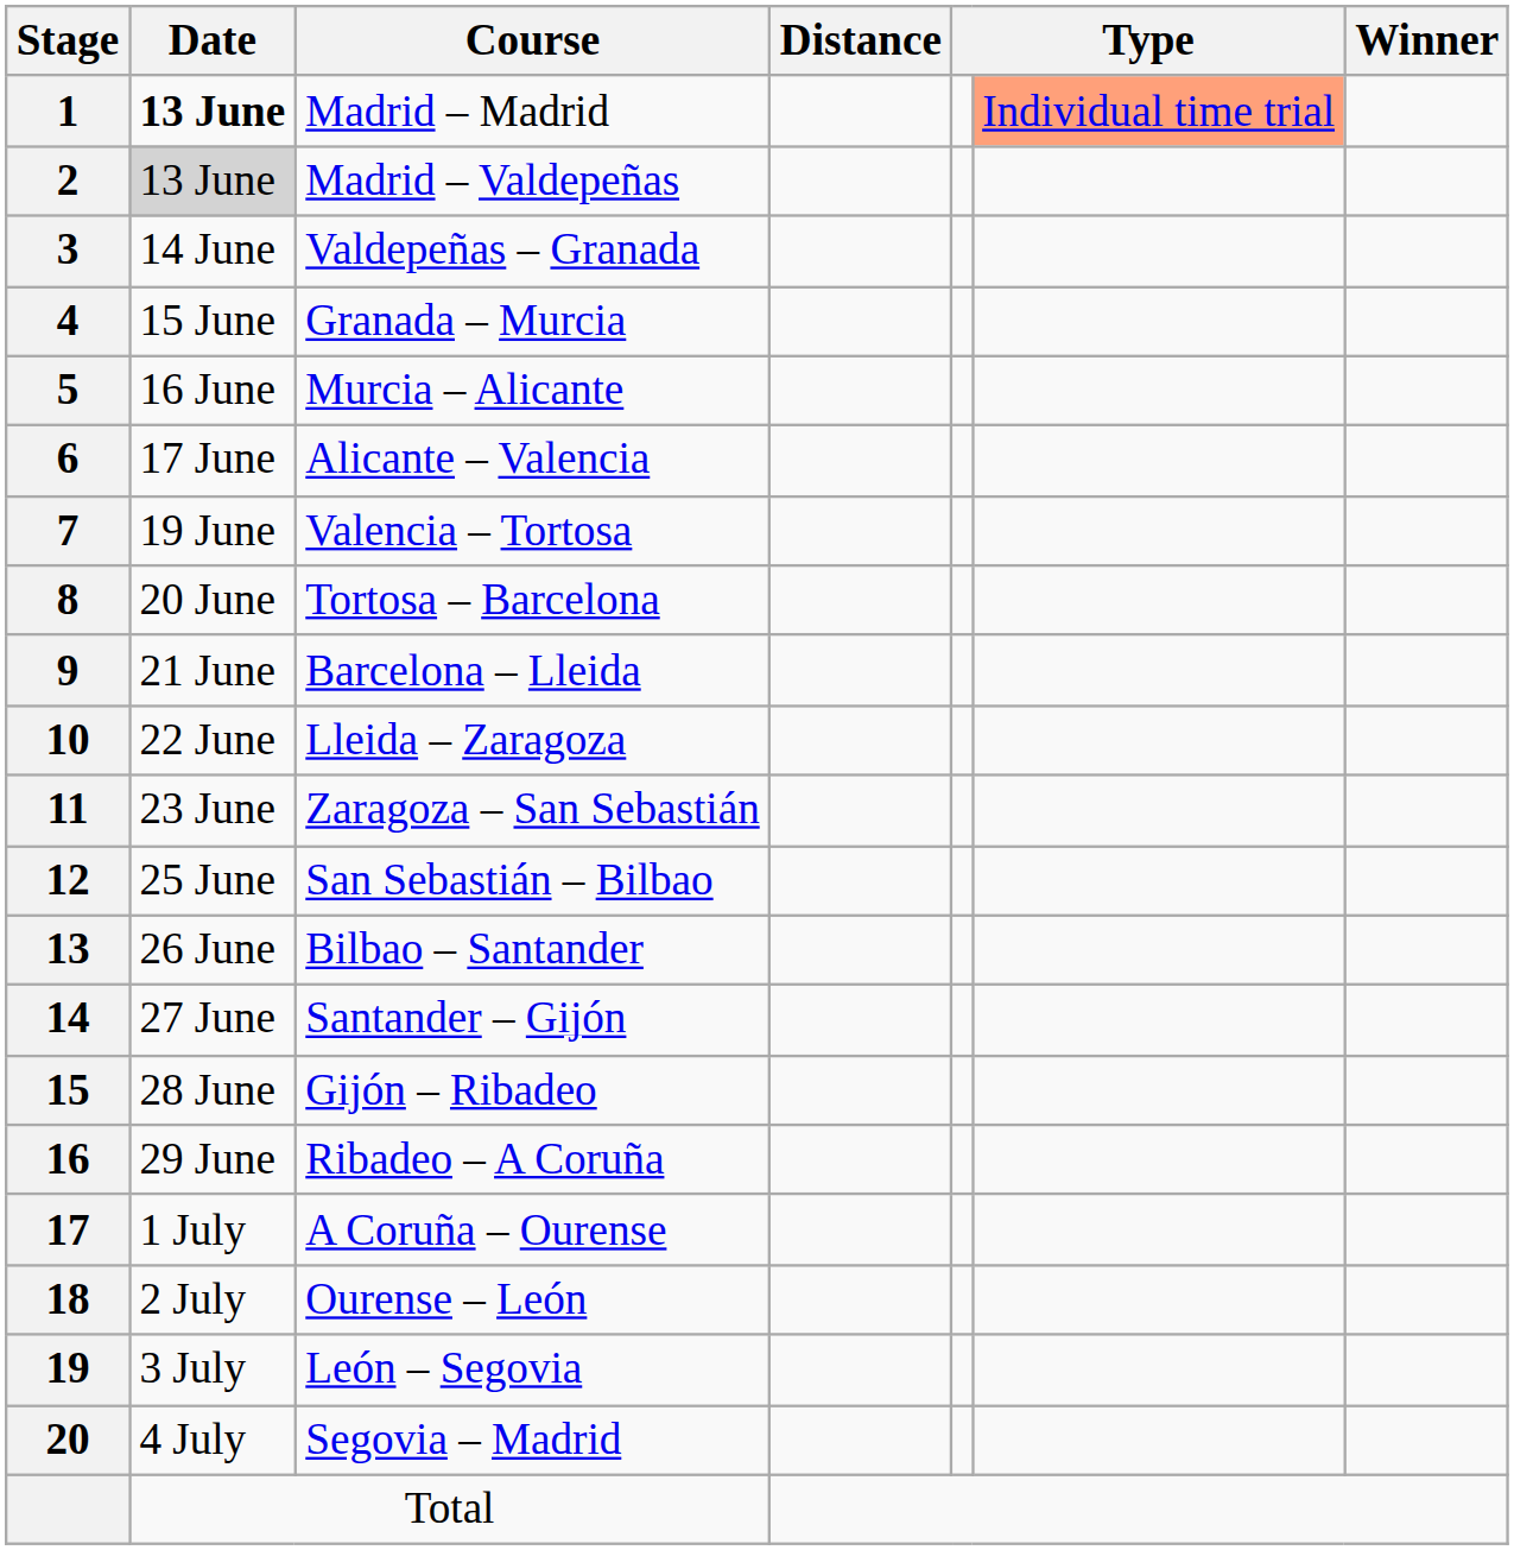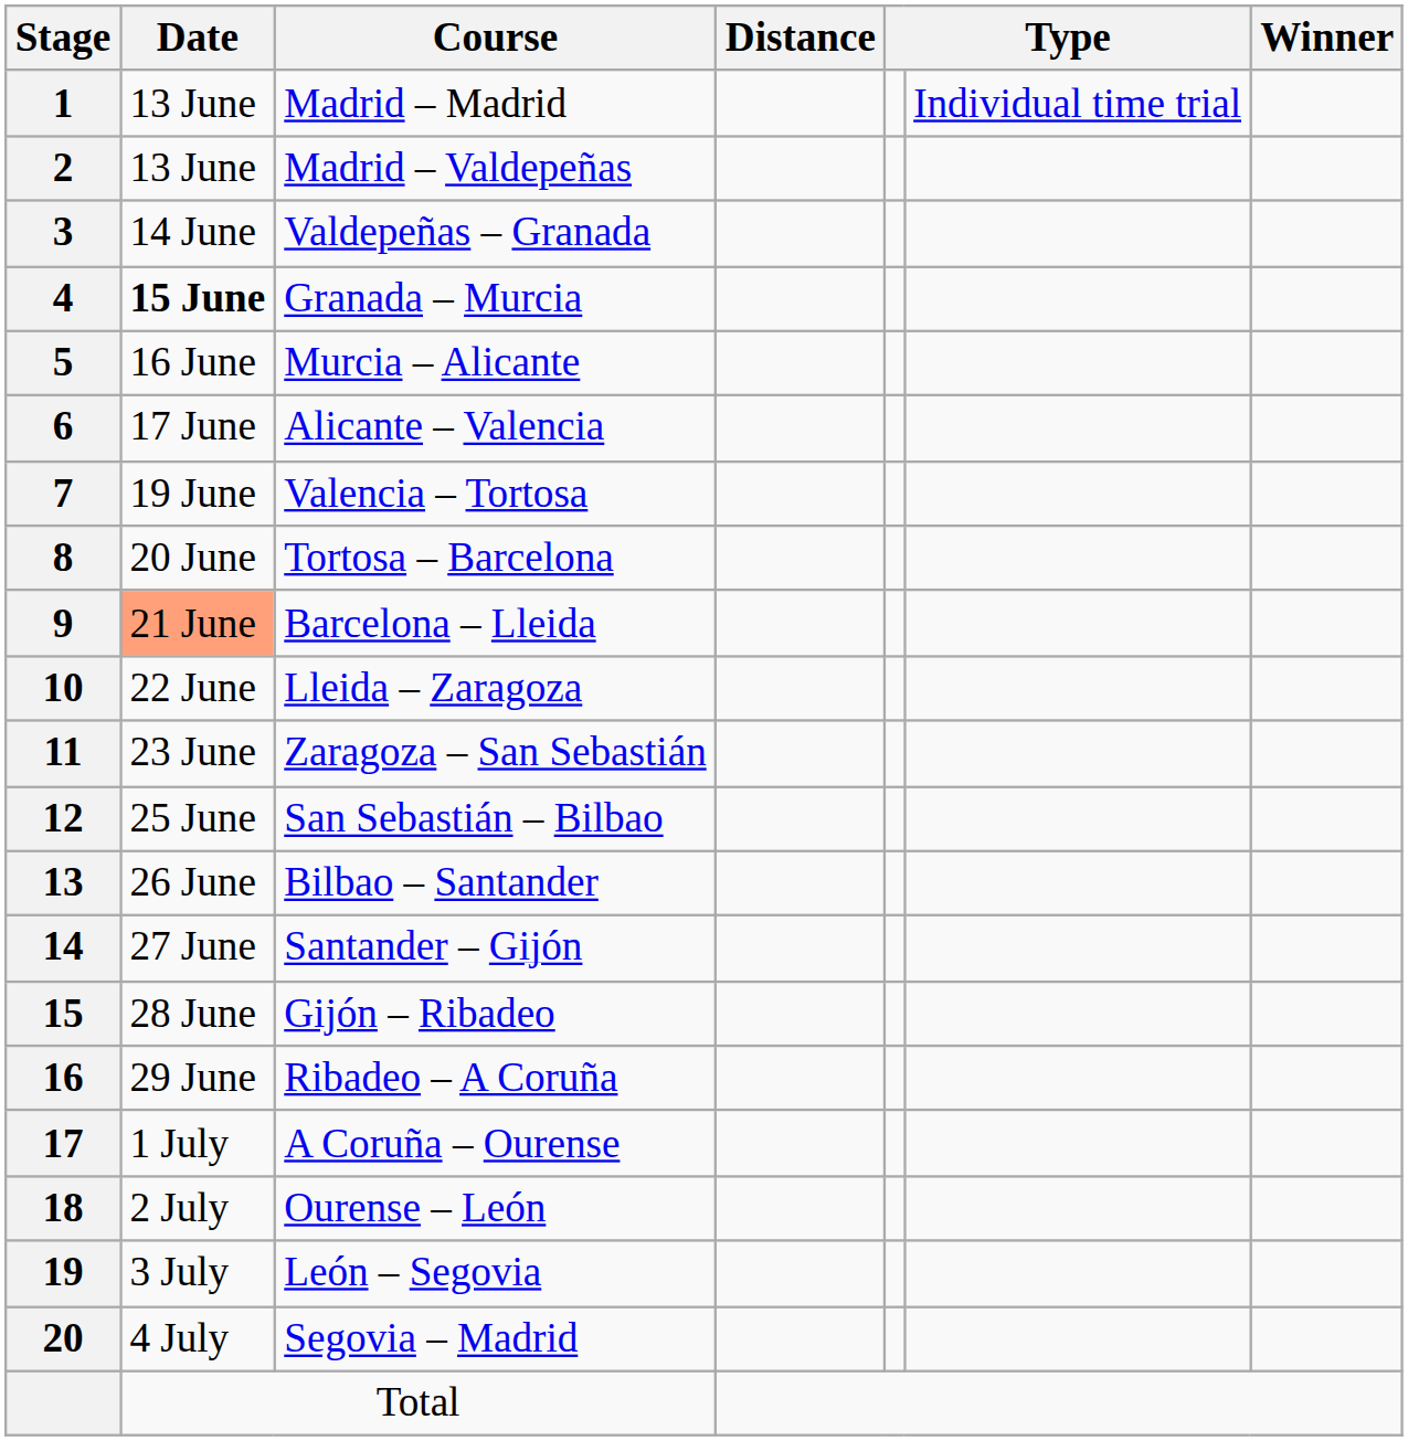Madrid – Madrid | Date: bold -> normal
Madrid – Madrid | column 6: lightsalmon background -> no background
Madrid – Valdepeñas | Date: lightgrey background -> no background
Granada – Murcia | Date: normal -> bold
Barcelona – Lleida | Date: no background -> lightsalmon background
